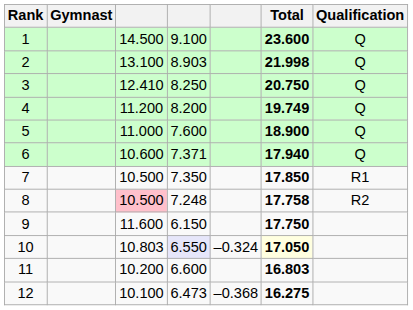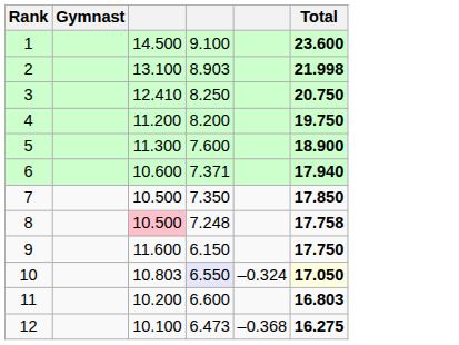- column: Qualification | Q | Q | Q | Q | Q | Q | R1 | R2
4 | Total: 19.749 -> 19.750
5 | column 3: 11.000 -> 11.300
